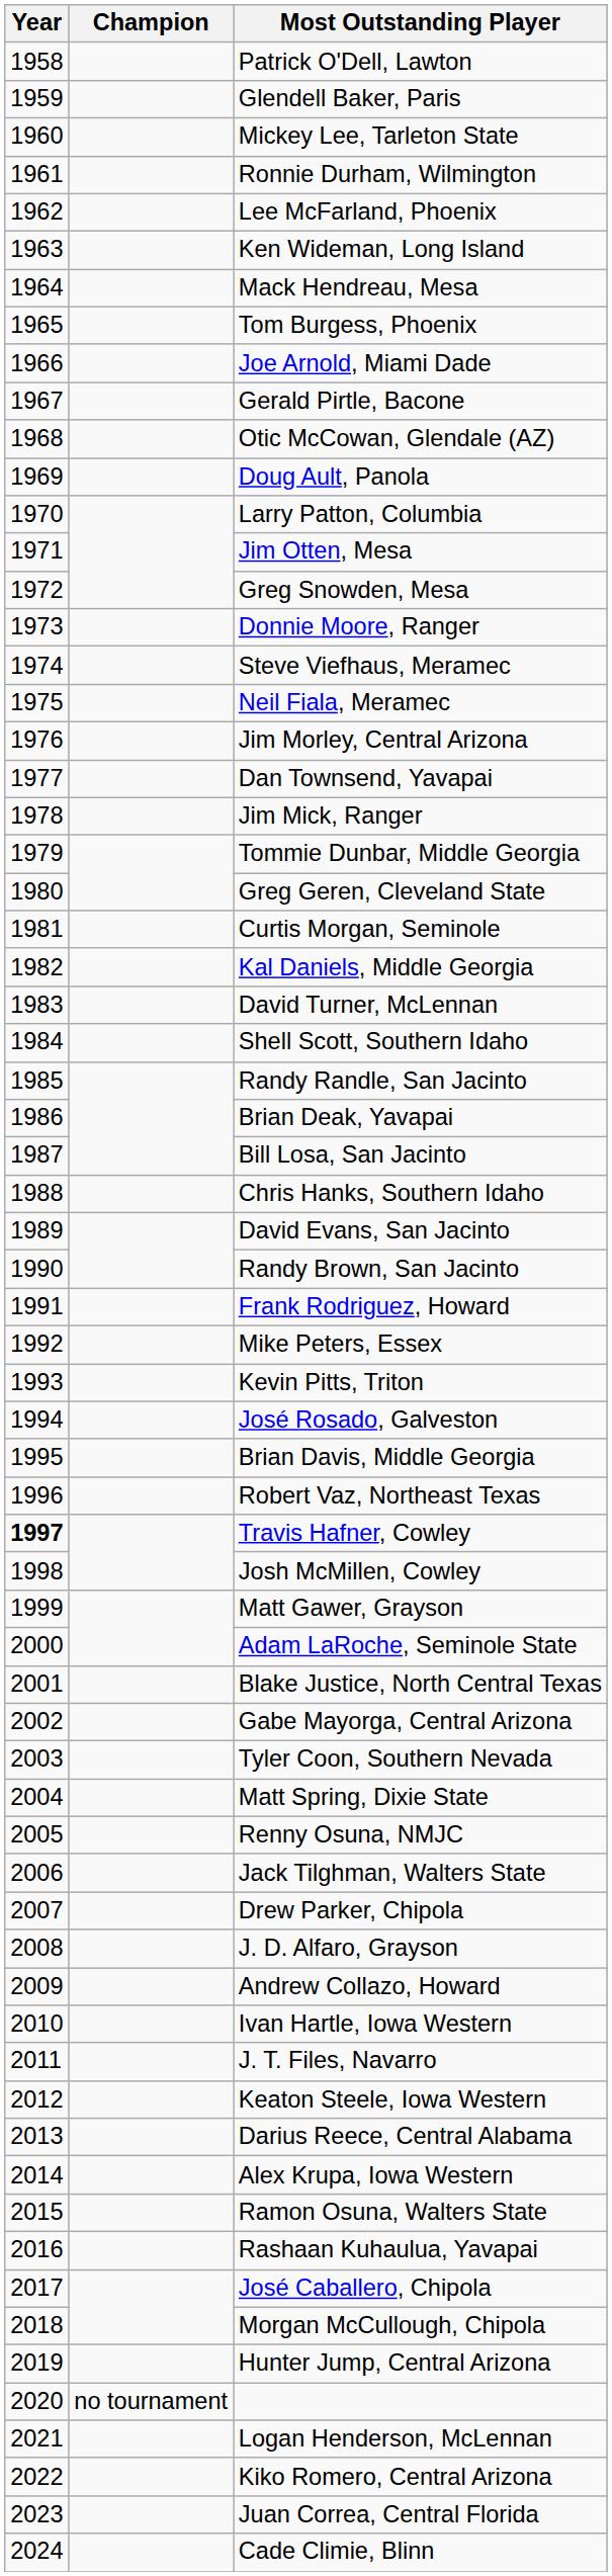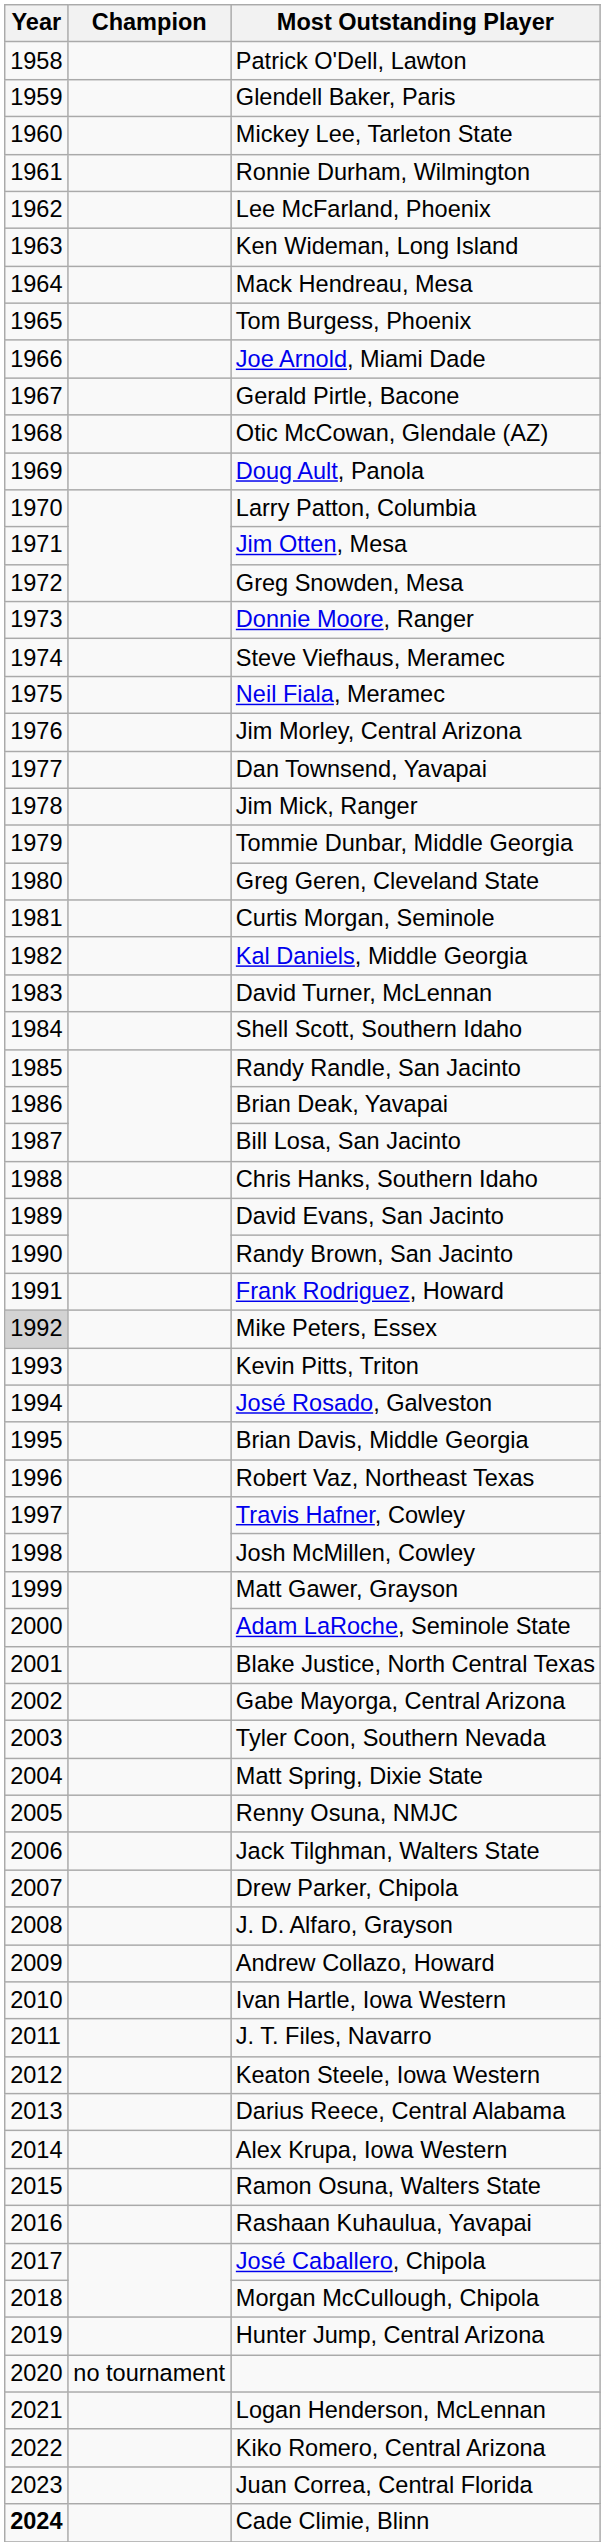Mike Peters, Essex | Year: no background -> lightgrey background
Travis Hafner, Cowley | Year: bold -> normal
Cade Climie, Blinn | Year: normal -> bold
